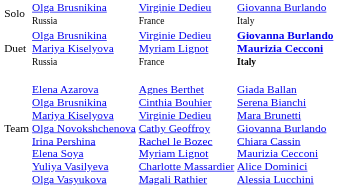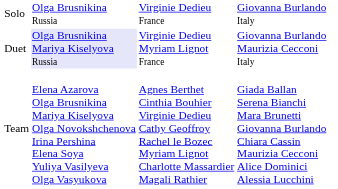Duet | column 2: no background -> lavender background
Duet | column 4: bold -> normal
